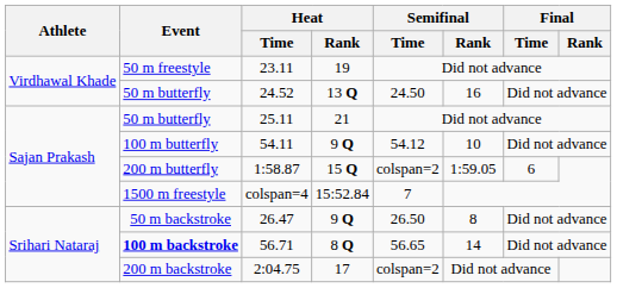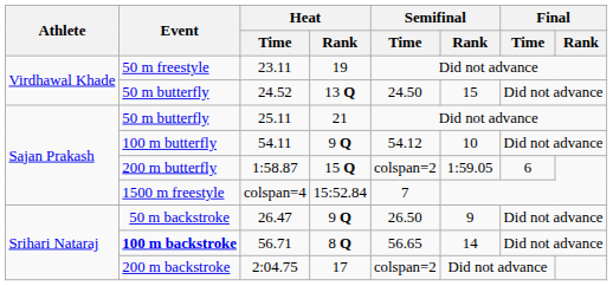24.52 | Semifinal / Rank: 16 -> 15
26.47 | Semifinal / Rank: 8 -> 9
